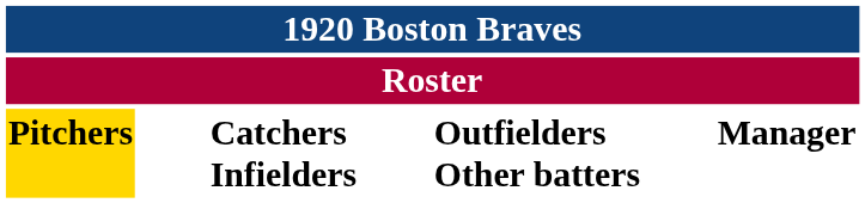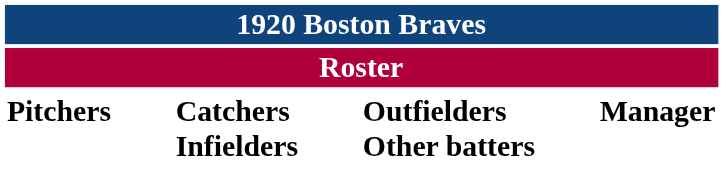Pitchers | column 1: gold background -> no background
